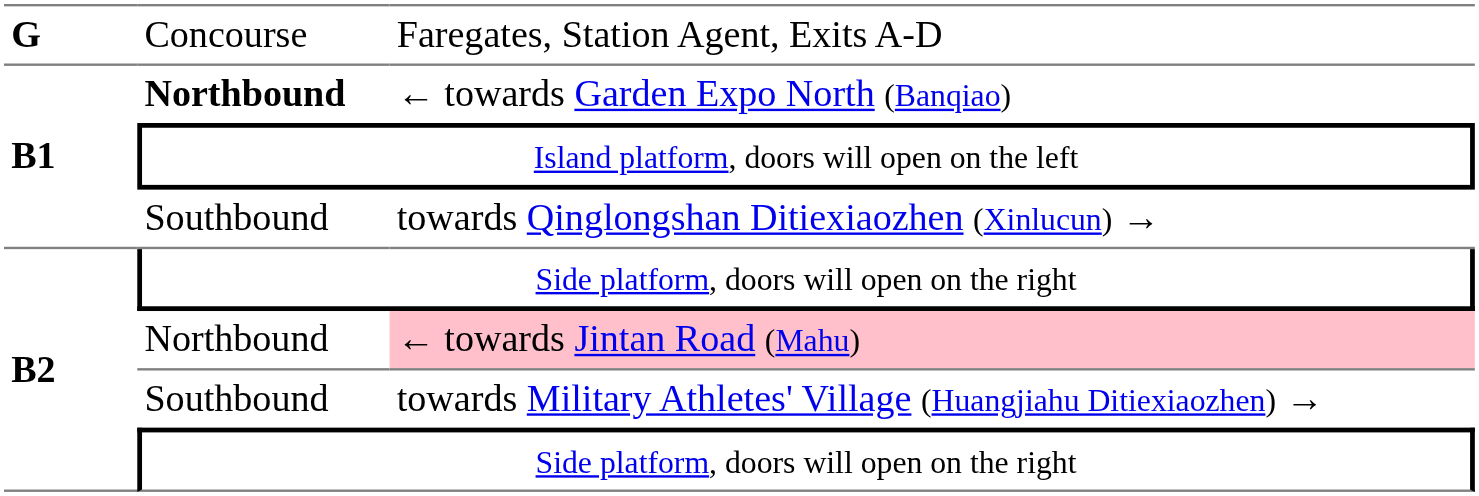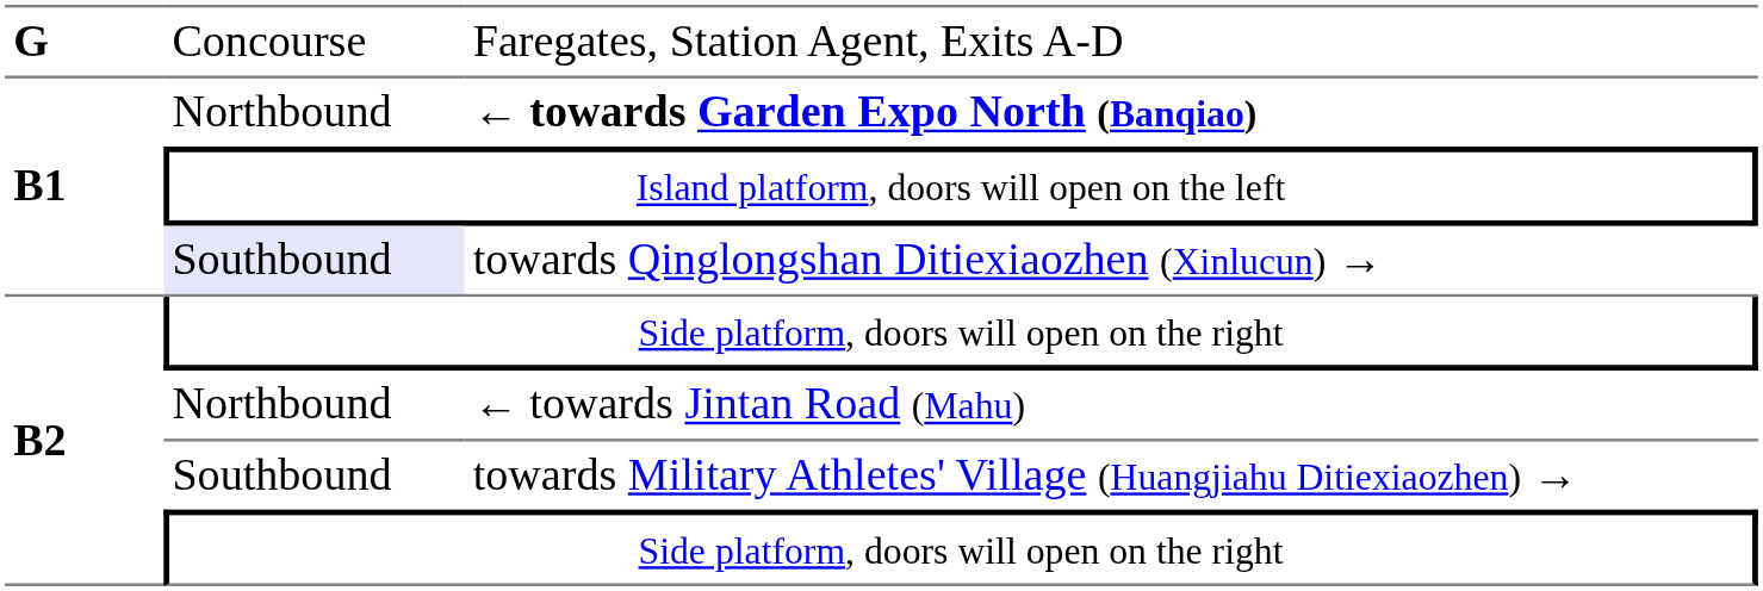← towards Garden Expo North (Banqiao) | column 2: bold -> normal
← towards Garden Expo North (Banqiao) | column 3: normal -> bold
towards Qinglongshan Ditiexiaozhen (Xinlucun) → | column 2: no background -> lavender background
← towards Jintan Road (Mahu) | column 3: pink background -> no background
